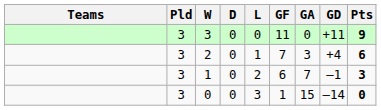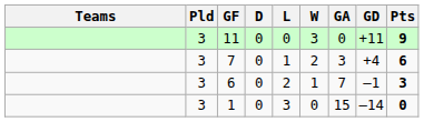columns swapped: W <-> GF
